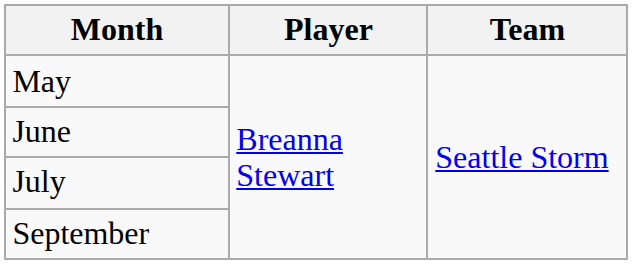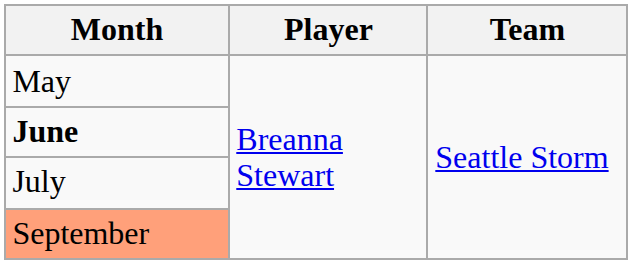June | Month: normal -> bold
September | Month: no background -> lightsalmon background
